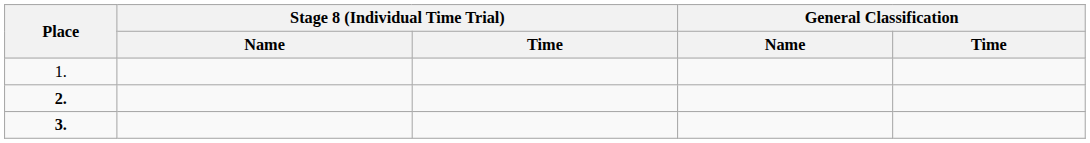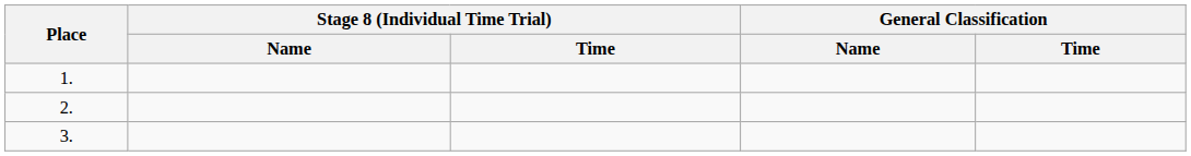2. | Place: bold -> normal
3. | Place: bold -> normal
